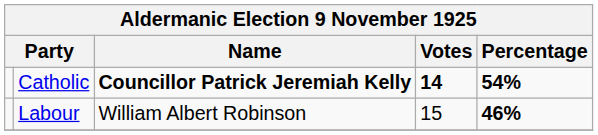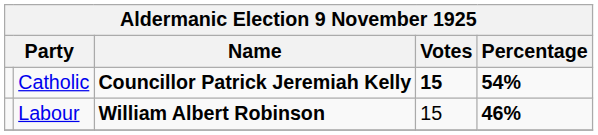Catholic | Votes: 14 -> 15
Labour | Name: normal -> bold
